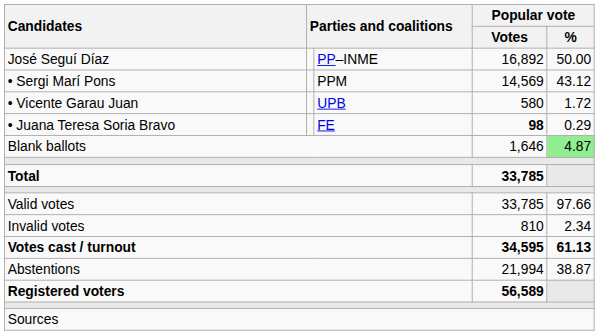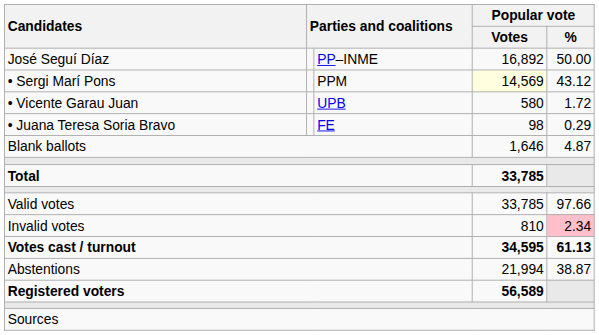• Sergi Marí Pons | Popular vote / Votes: no background -> lightyellow background
• Juana Teresa Soria Bravo | Popular vote / Votes: bold -> normal
Blank ballots | Popular vote / %: lightgreen background -> no background
Invalid votes | Popular vote / %: no background -> pink background
